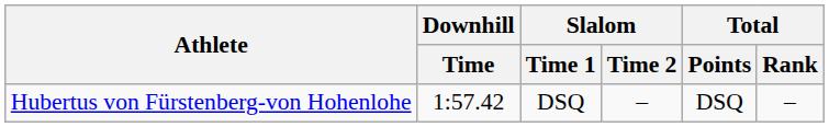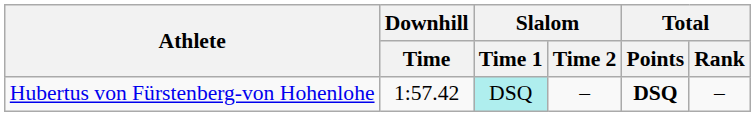Hubertus von Fürstenberg-von Hohenlohe | Slalom / Time 1: no background -> paleturquoise background
Hubertus von Fürstenberg-von Hohenlohe | Total / Points: normal -> bold
